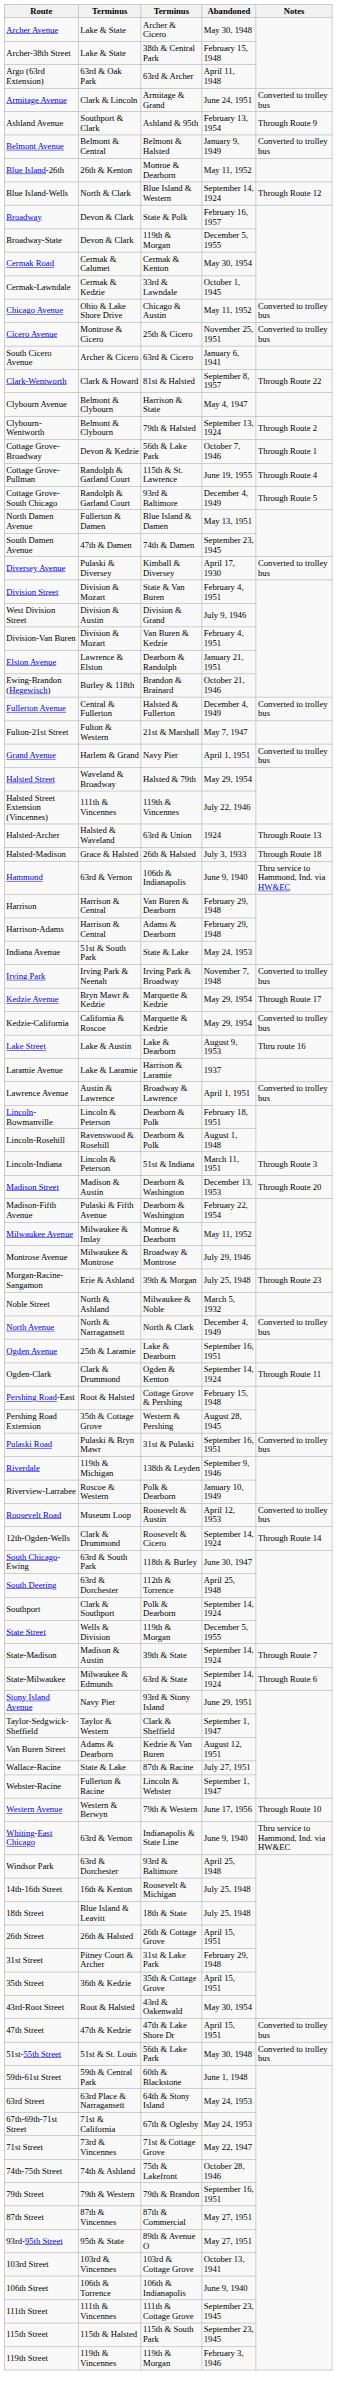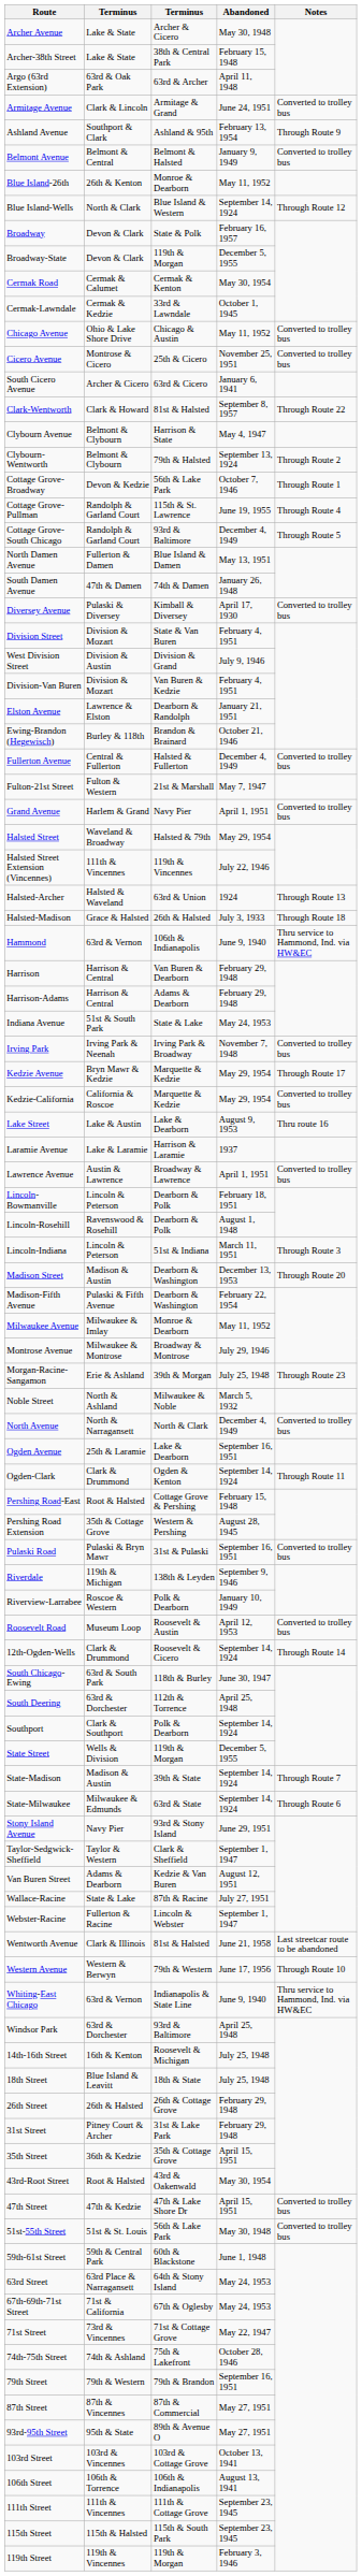South Damen Avenue | Abandoned: September 23, 1945 -> January 26, 1948
+ row: Wentworth Avenue | Clark & Illinois | 81st & Halsted | June 21, 1958 | Last streetcar route to be abandoned
26th Street | Abandoned: April 15, 1951 -> February 29, 1948
106th Street | Abandoned: June 9, 1940 -> August 13, 1941
